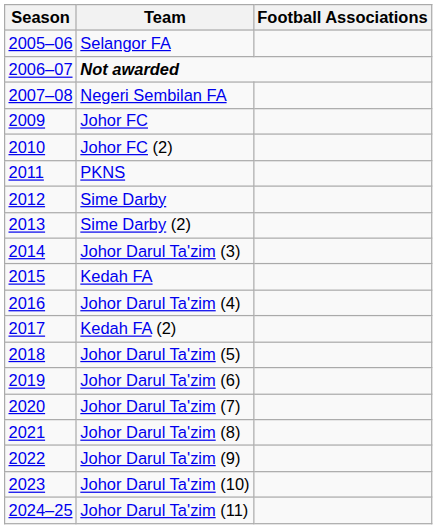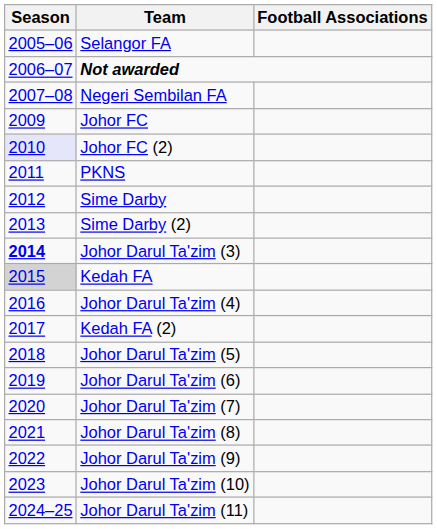Johor FC (2) | Season: no background -> lavender background
Johor Darul Ta'zim (3) | Season: normal -> bold
Kedah FA | Season: no background -> lightgrey background
